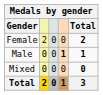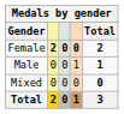Female | column 2: normal -> bold
Female | column 3: normal -> bold
Female | column 4: normal -> bold
Male | column 4: bold -> normal
